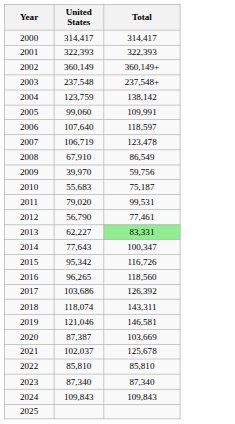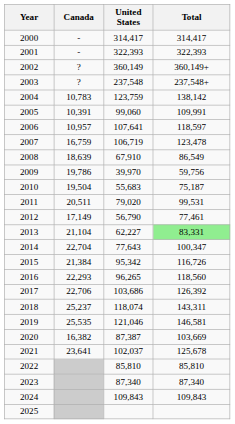+ column: Canada | - | - | ? | ? | 10,783 | 10,391 | 10,957 | 16,759 | 18,639 | 19,786 | 19,504 | 20,511 | 17,149 | 21,104 | 22,704 | 21,384 | 22,293 | 22,706 | 25,237 | 25,535 | 16,382 | 23,641
2006 | United States: 107,640 -> 107,641
